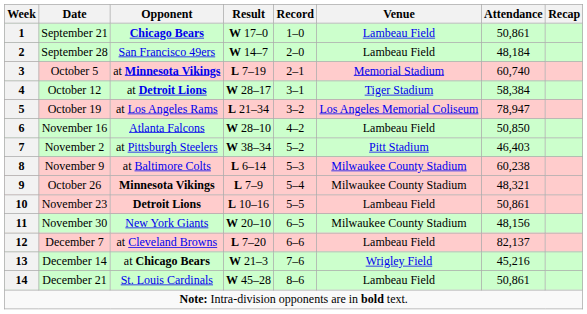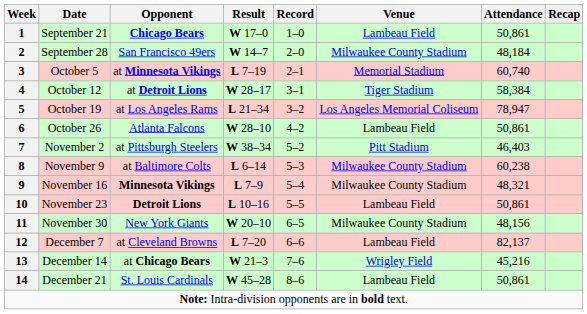2 | Venue: Lambeau Field -> Milwaukee County Stadium
6 | Date: November 16 -> October 26
6 | Attendance: 50,850 -> 50,861
9 | Date: October 26 -> November 16
